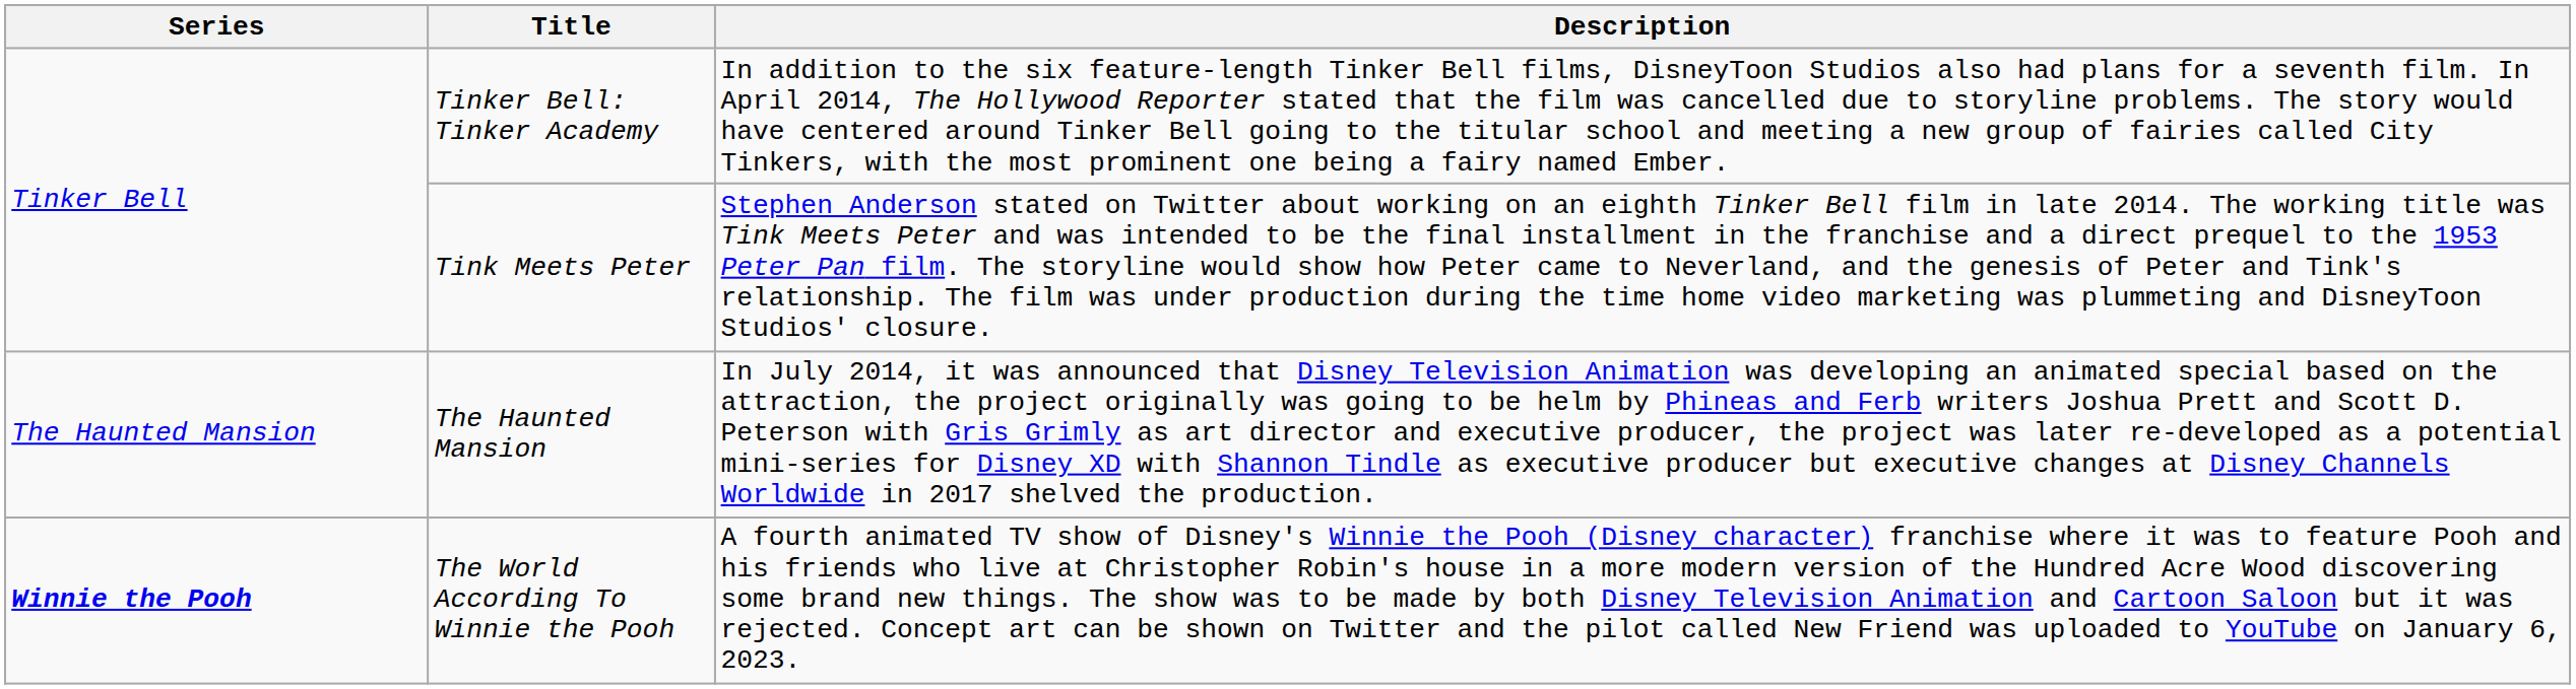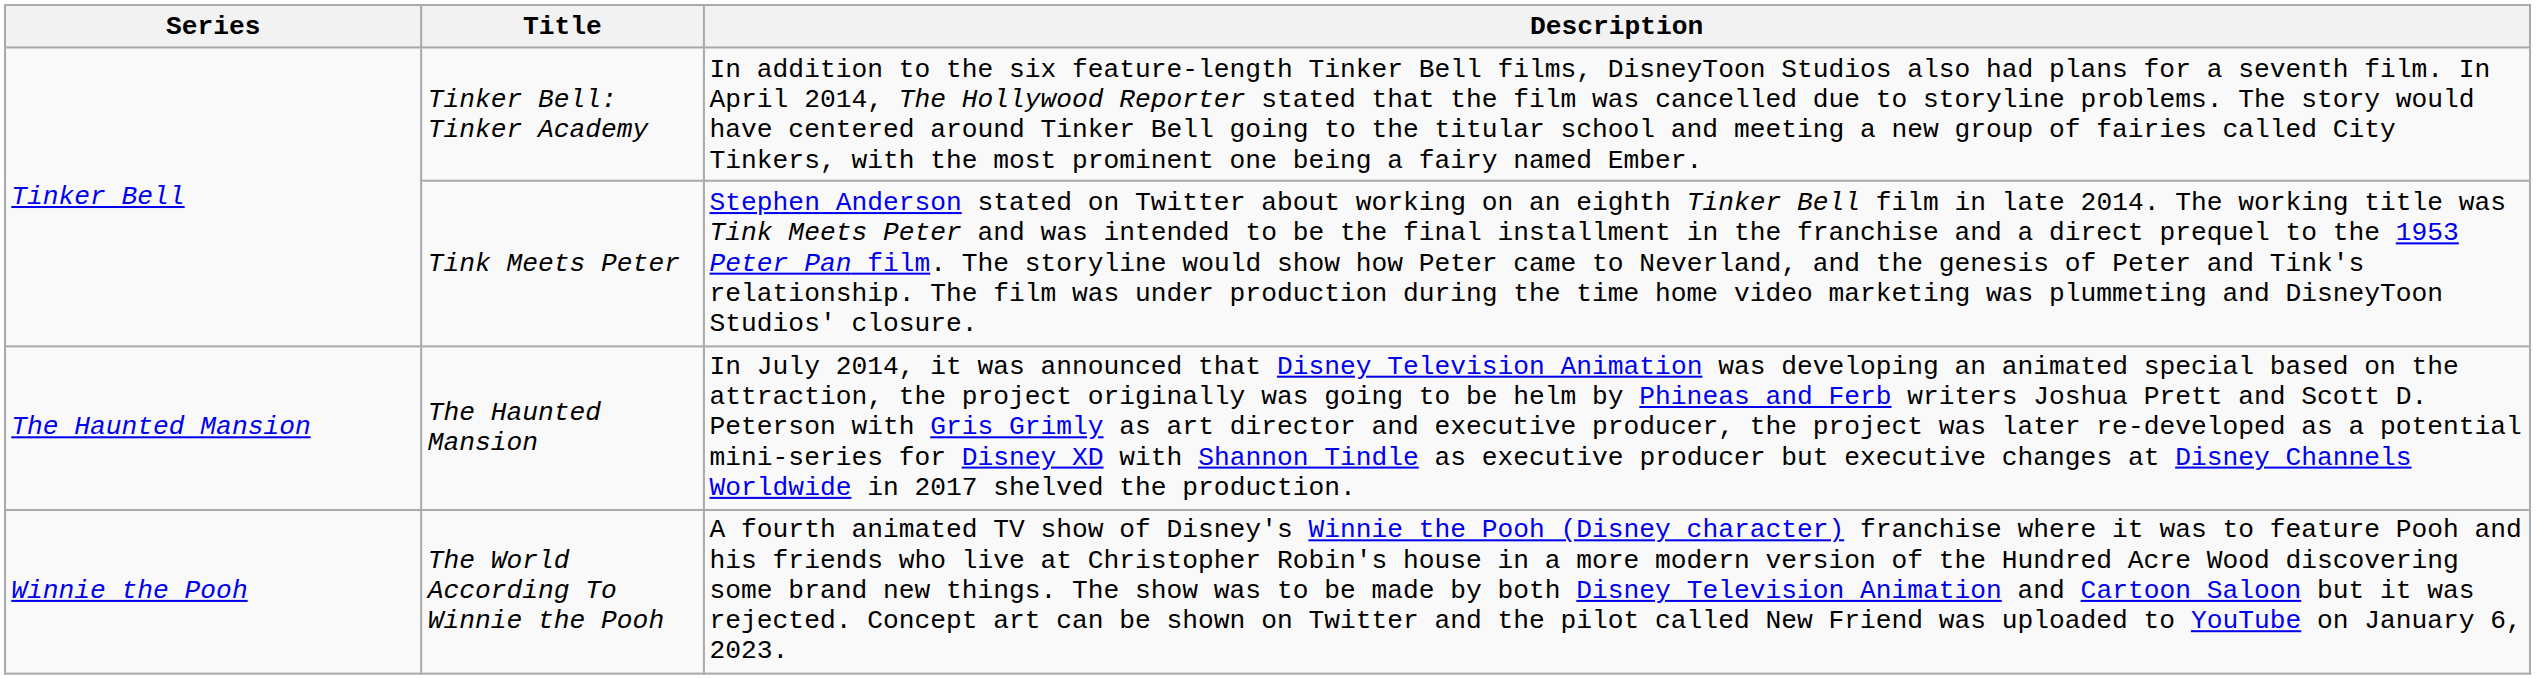The World According To Winnie the Pooh | Series: bold -> normal
